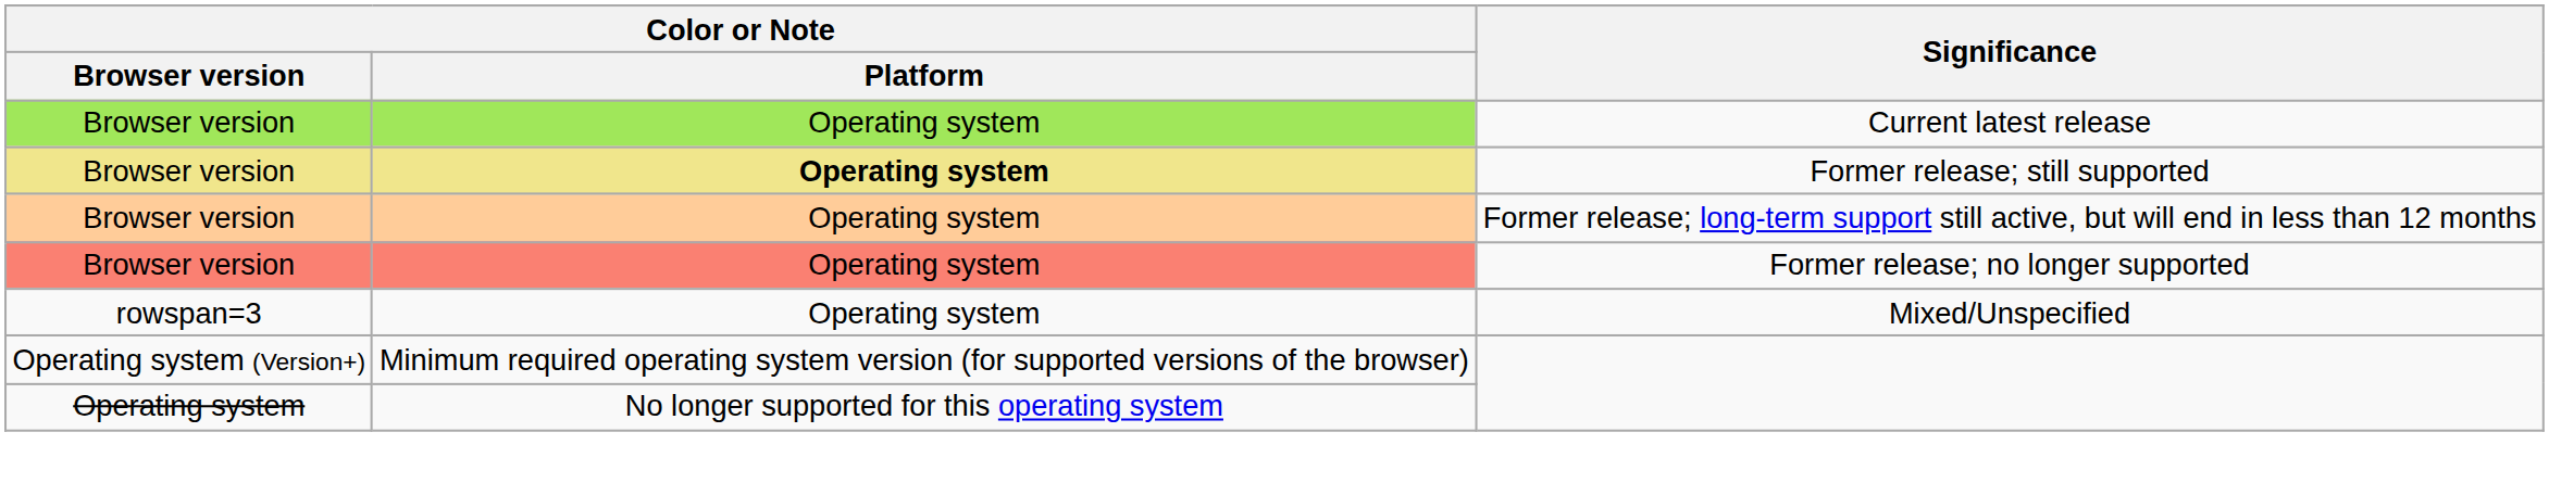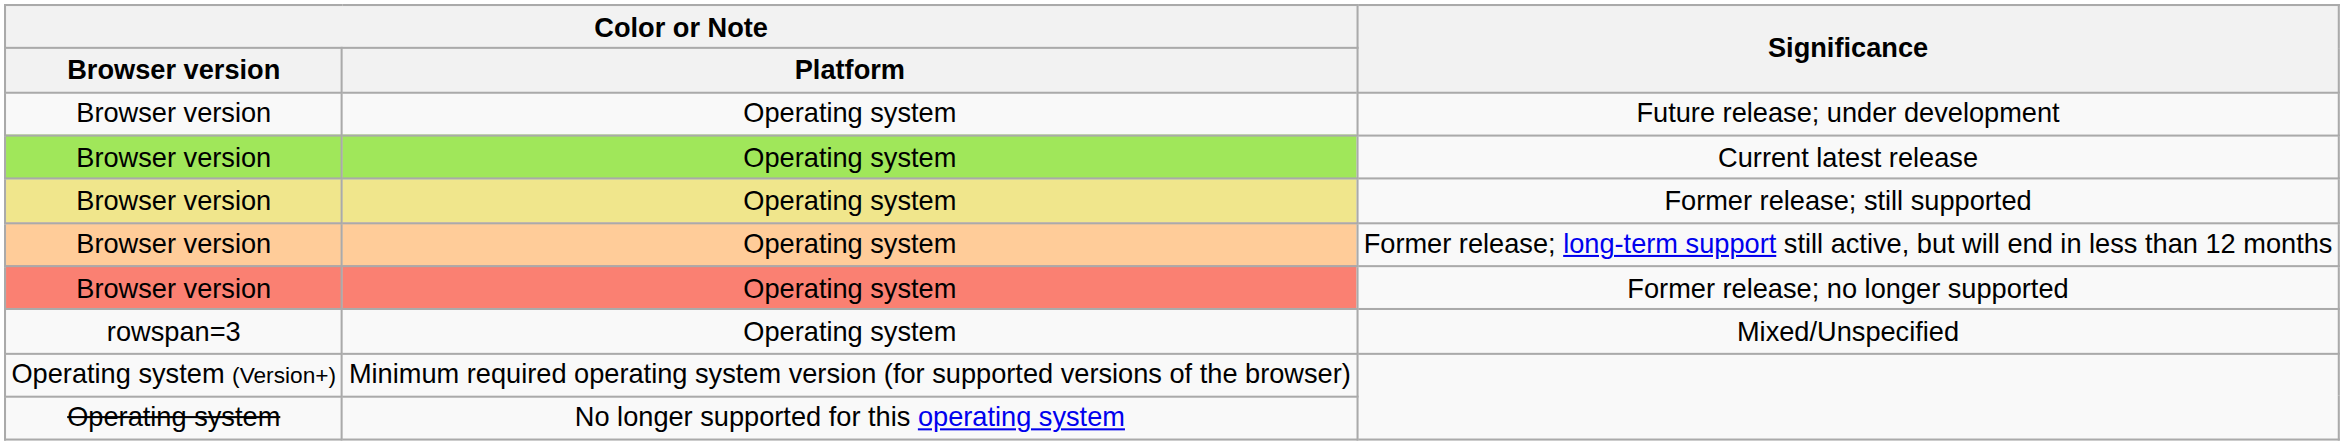+ row: Browser version | Operating system | Future release; under development
Former release; still supported | Color or Note / Platform: bold -> normal
